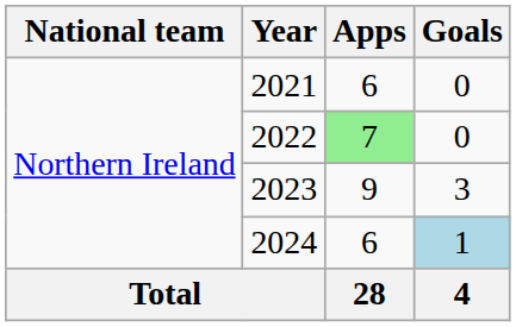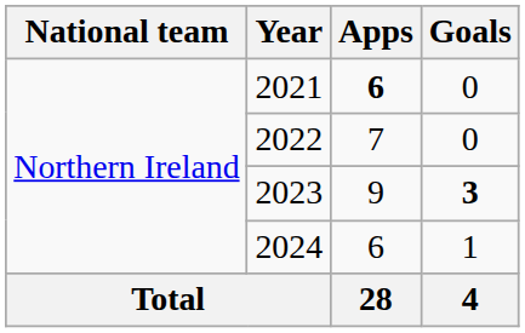2021 | Apps: normal -> bold
2022 | Apps: lightgreen background -> no background
2023 | Goals: normal -> bold
2024 | Goals: lightblue background -> no background
